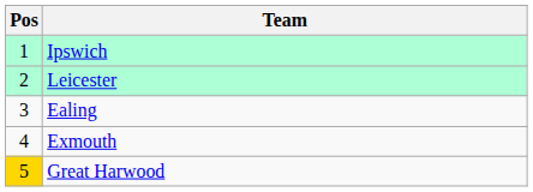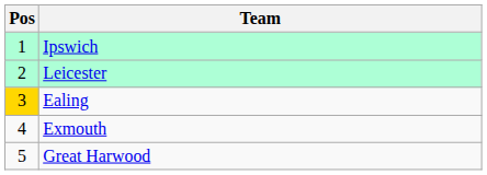Ealing | Pos: no background -> gold background
Great Harwood | Pos: gold background -> no background
